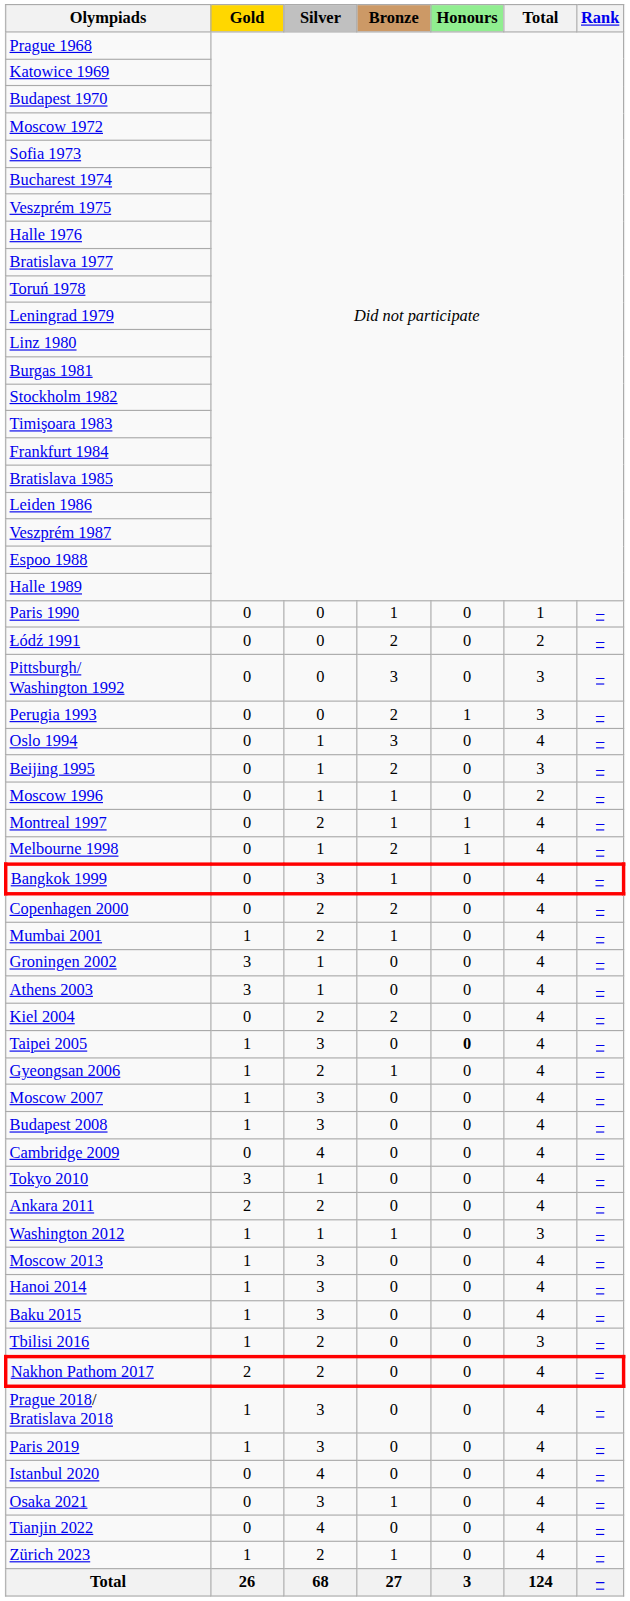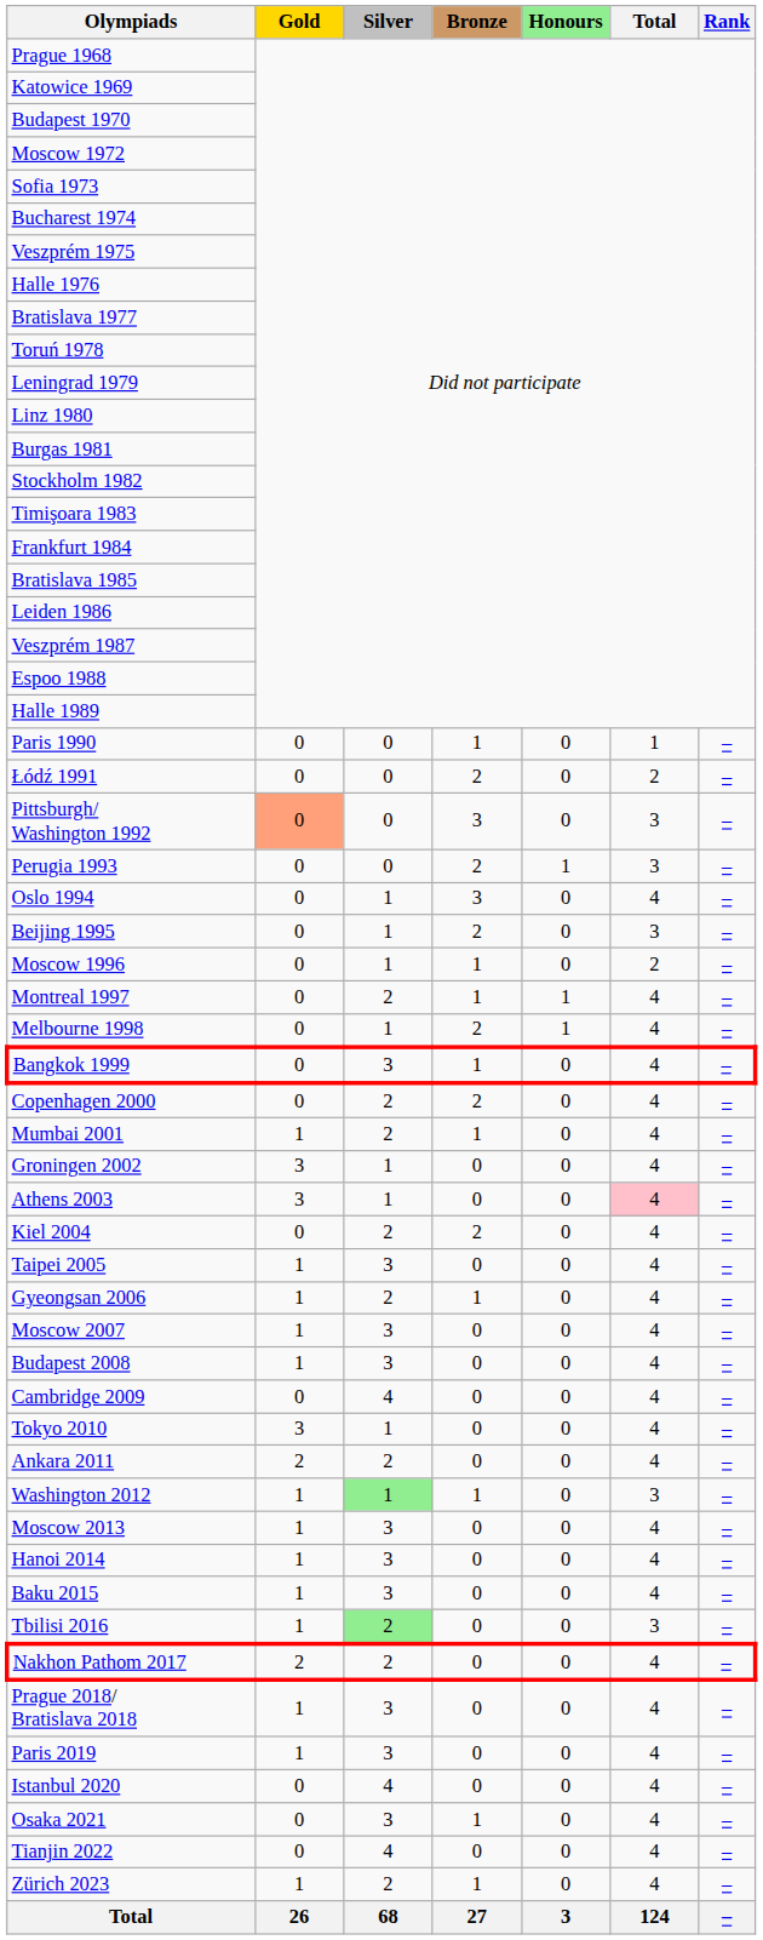Pittsburgh/ Washington 1992 | Gold: no background -> lightsalmon background
Athens 2003 | Total: no background -> pink background
Taipei 2005 | Honours: bold -> normal
Washington 2012 | Silver: no background -> lightgreen background
Tbilisi 2016 | Silver: no background -> lightgreen background
